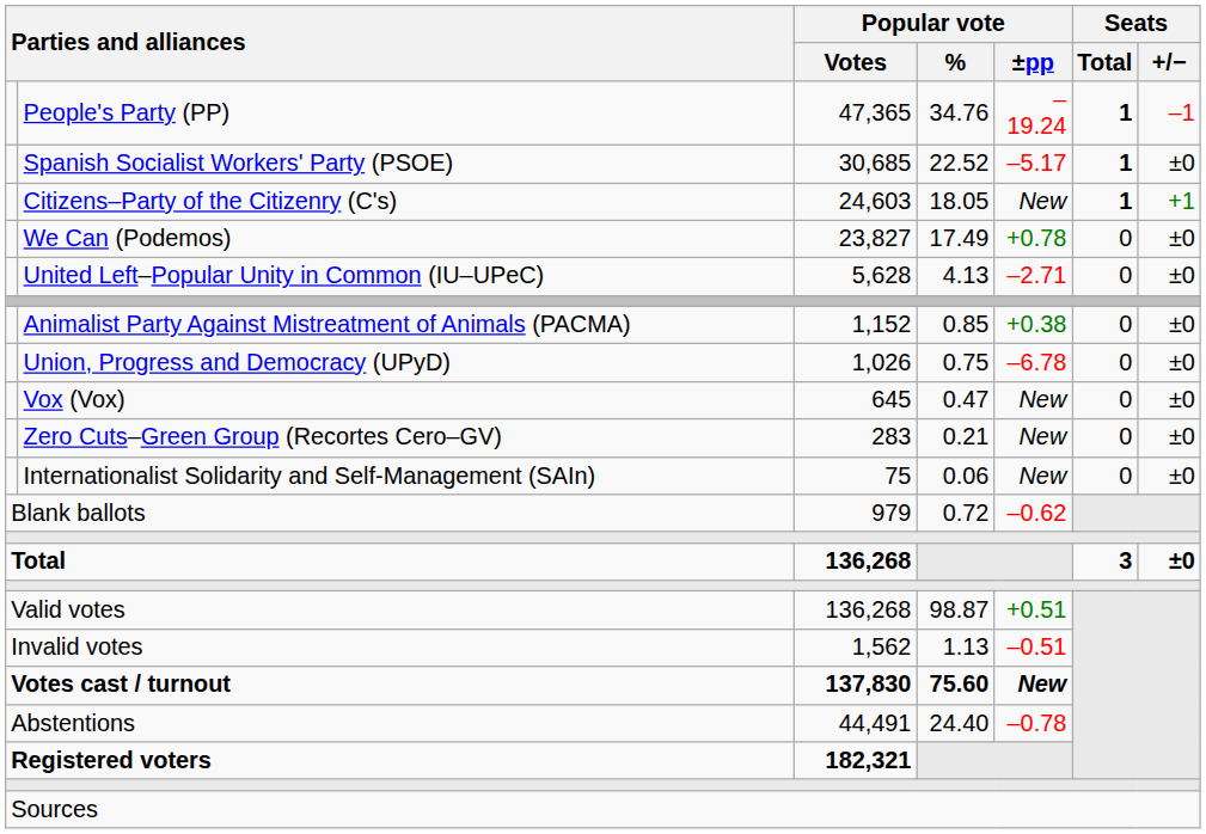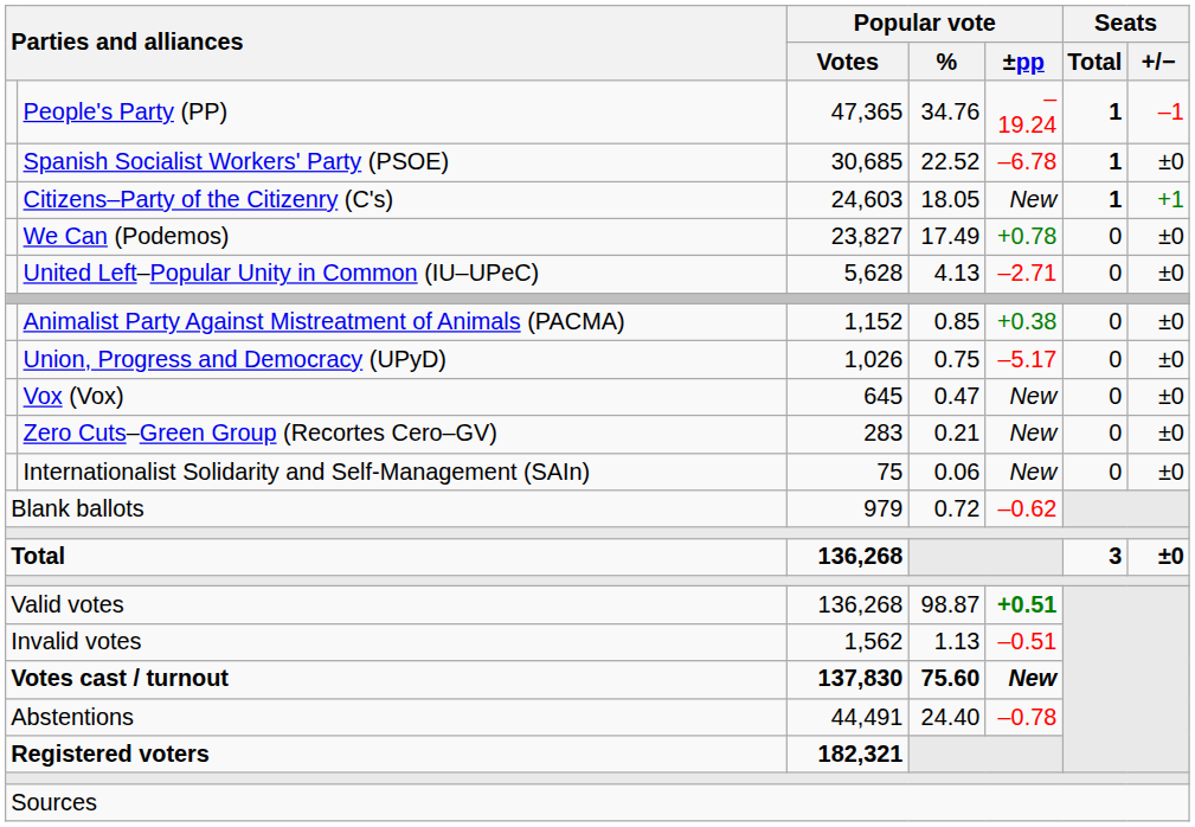Spanish Socialist Workers' Party (PSOE) | Popular vote / ±pp: –5.17 -> –6.78
Union, Progress and Democracy (UPyD) | Popular vote / ±pp: –6.78 -> –5.17
Valid votes | Popular vote / ±pp: normal -> bold
